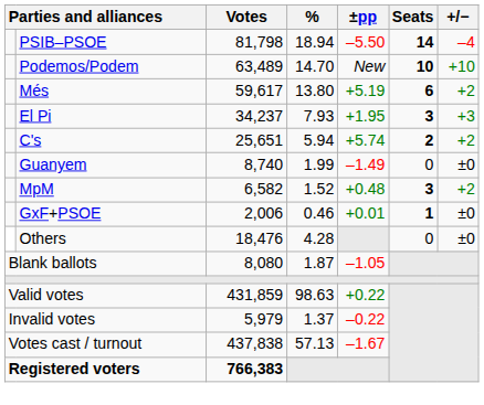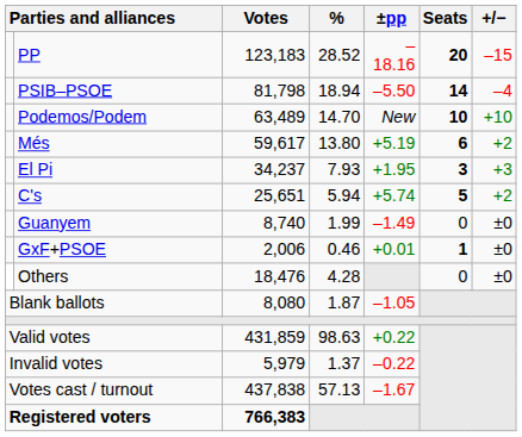+ row: PP | 123,183 | 28.52 | –18.16 | 20 | –15
C's | Seats: 2 -> 5
- row: MpM | 6,582 | 1.52 | +0.48 | 3 | +2
